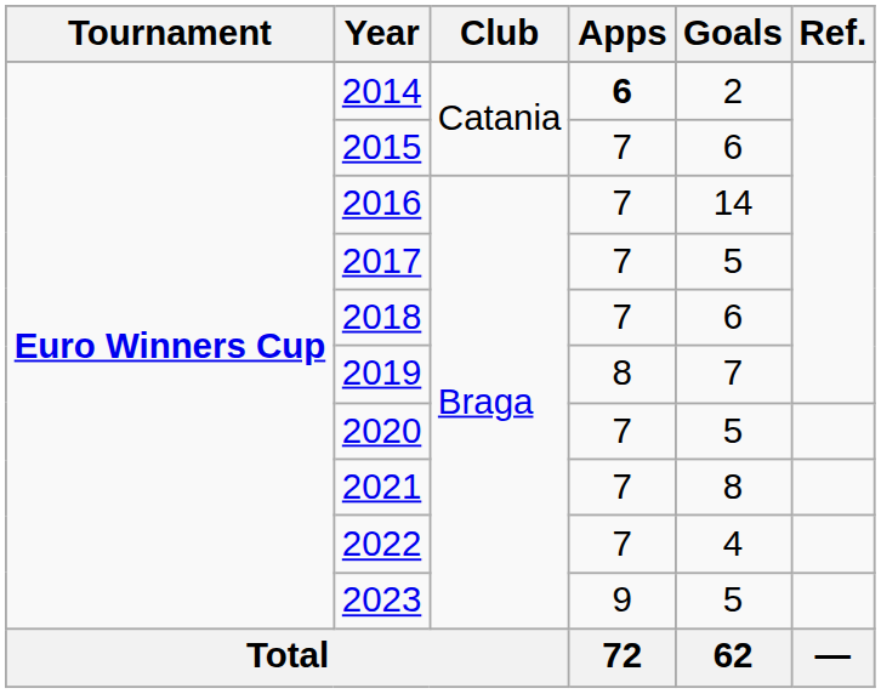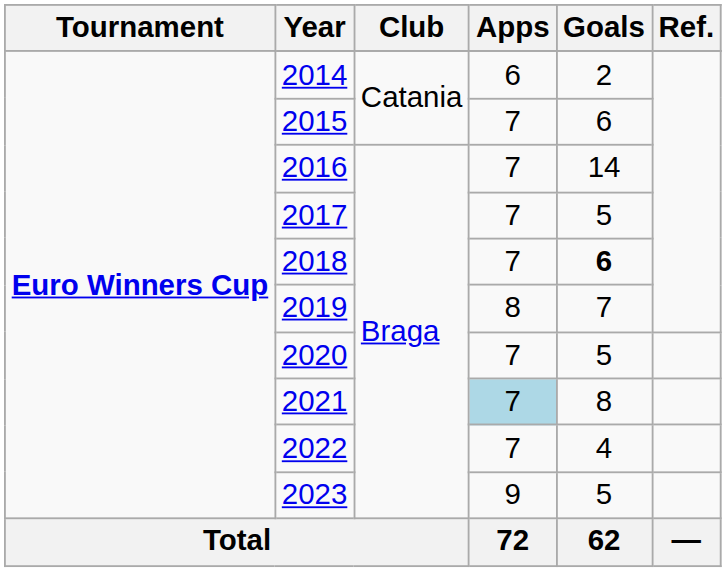2014 | Apps: bold -> normal
2018 | Goals: normal -> bold
2021 | Apps: no background -> lightblue background
